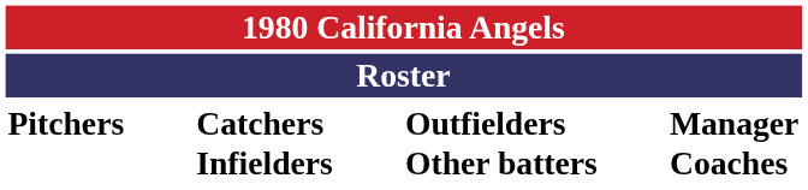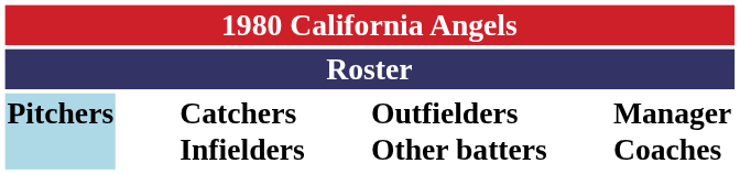Pitchers | column 1: no background -> lightblue background
